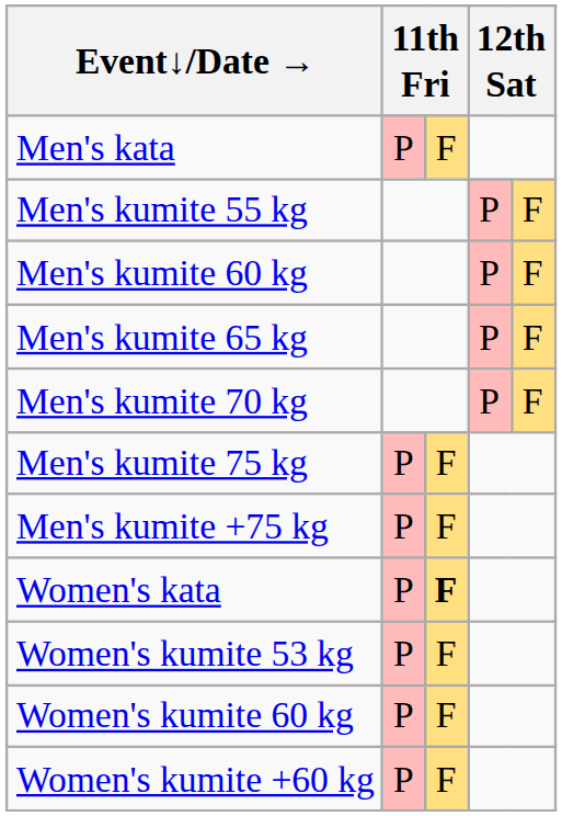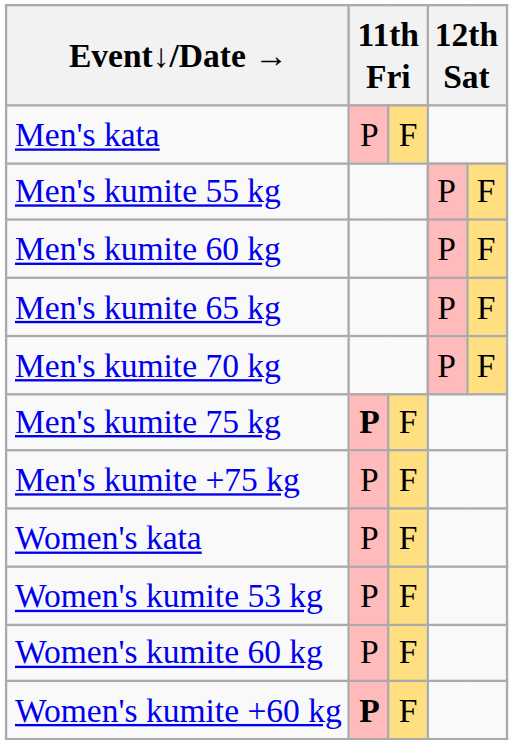Men's kumite 75 kg | column 2: normal -> bold
Women's kata | column 3: bold -> normal
Women's kumite +60 kg | column 2: normal -> bold
